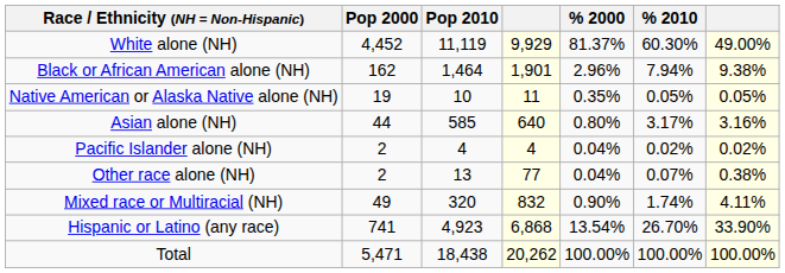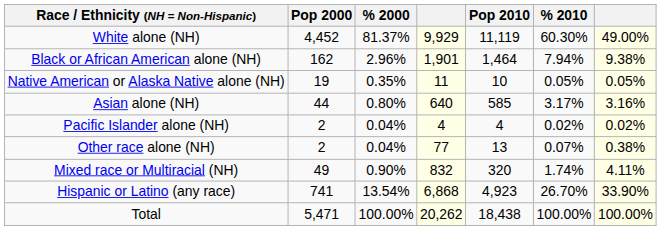columns swapped: Pop 2010 <-> % 2000
